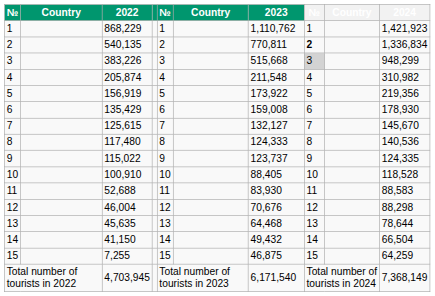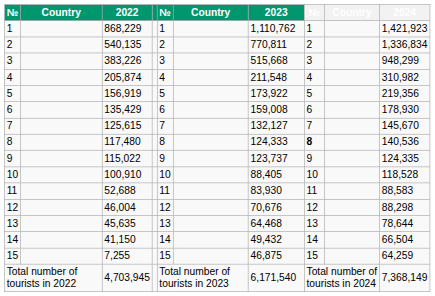row 3 | column 8: bold -> normal
row 4 | column 8: lightgrey background -> no background
row 9 | column 8: normal -> bold
